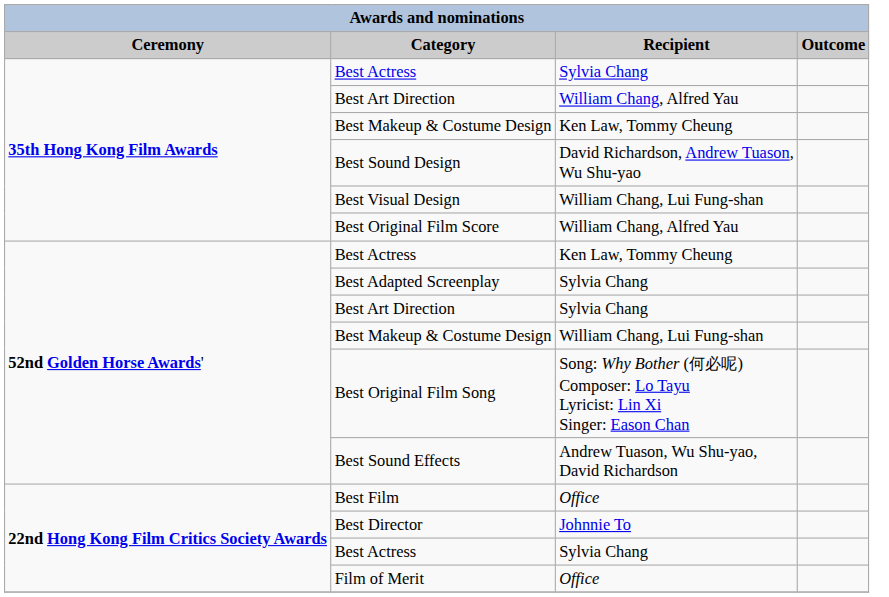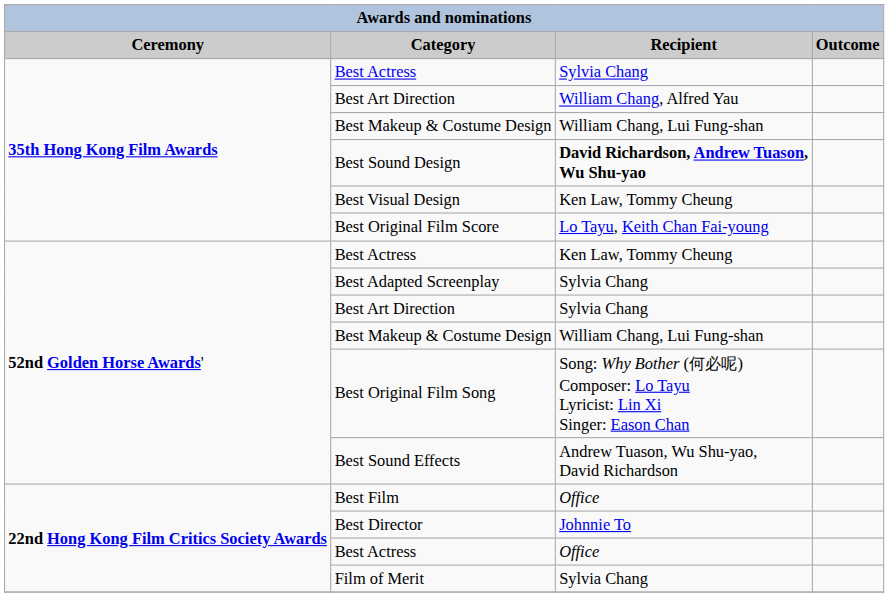35th Hong Kong Film Awards / Best Makeup & Costume Design | Recipient: Ken Law, Tommy Cheung -> William Chang, Lui Fung-shan
Best Sound Design | Recipient: normal -> bold
Best Visual Design | Recipient: William Chang, Lui Fung-shan -> Ken Law, Tommy Cheung
Best Original Film Score | Recipient: William Chang, Alfred Yau -> Lo Tayu, Keith Chan Fai-young
22nd Hong Kong Film Critics Society Awards / Best Actress | Recipient: Sylvia Chang -> Office
Film of Merit | Recipient: Office -> Sylvia Chang
